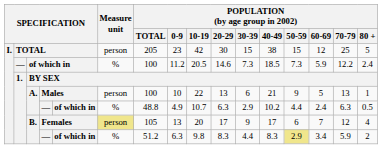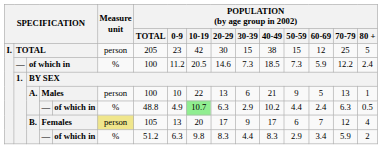A. / — | POPULATION (by age group in 2002) / 10-19: no background -> lightgreen background
B. / — | POPULATION (by age group in 2002) / 50-59: khaki background -> no background
